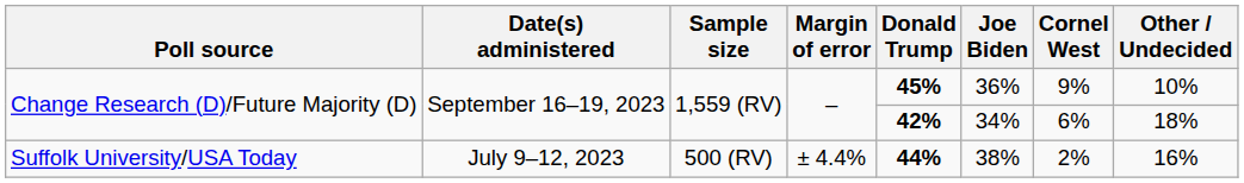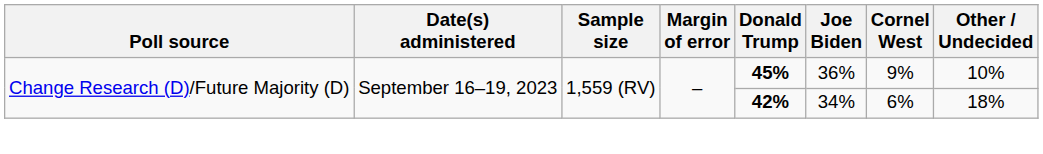- row: Suffolk University/USA Today | July 9–12, 2023 | 500 (RV) | ± 4.4% | 44% | 38% | 2% | 16%
